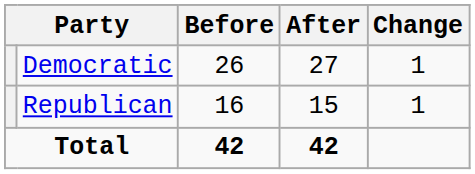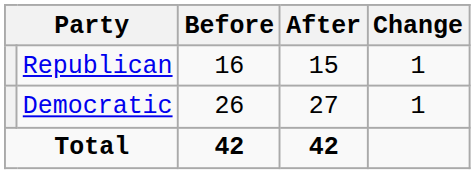rows swapped: Democratic <-> Republican
